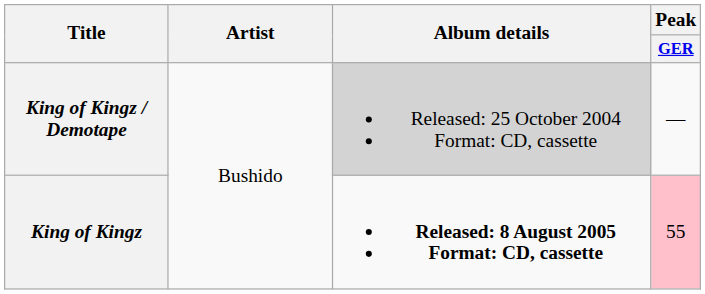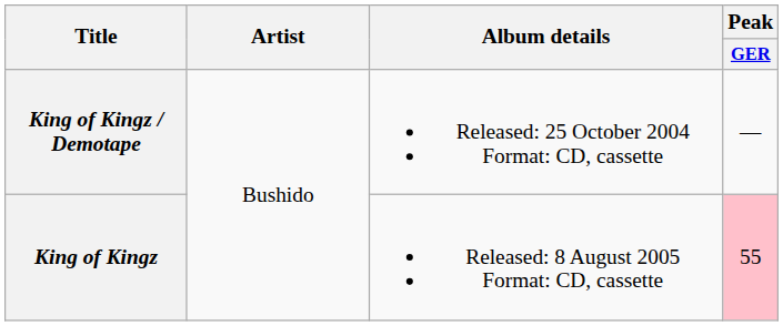King of Kingz / Demotape | Album details: lightgrey background -> no background
King of Kingz | Album details: bold -> normal
